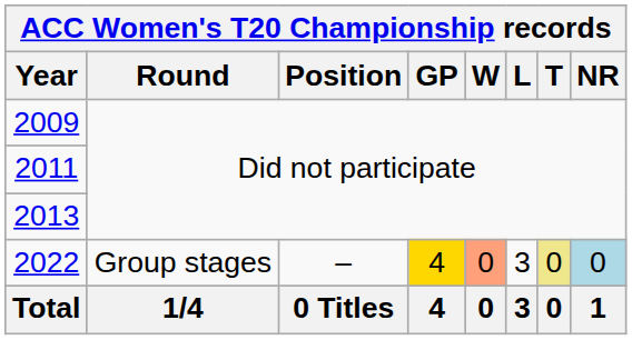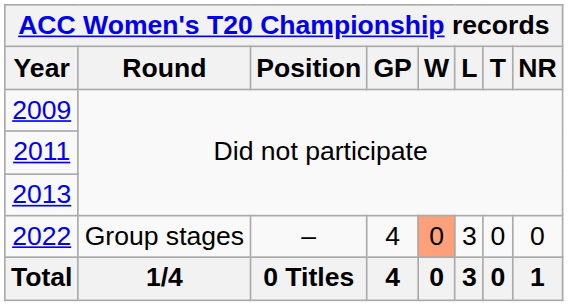2022 | ACC Women's T20 Championship records / GP: gold background -> no background
2022 | ACC Women's T20 Championship records / T: khaki background -> no background
2022 | ACC Women's T20 Championship records / NR: lightblue background -> no background
